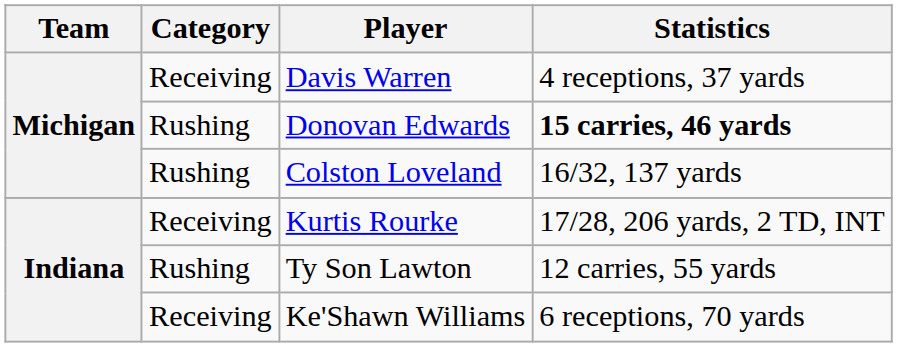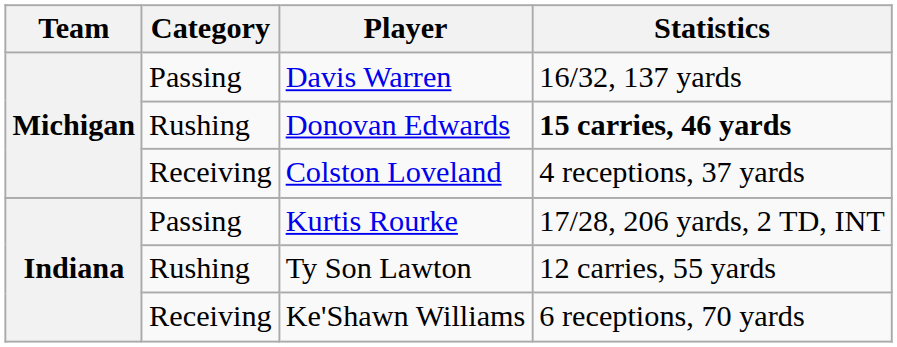Davis Warren | Category: Receiving -> Passing
Davis Warren | Statistics: 4 receptions, 37 yards -> 16/32, 137 yards
Colston Loveland | Category: Rushing -> Receiving
Colston Loveland | Statistics: 16/32, 137 yards -> 4 receptions, 37 yards
Kurtis Rourke | Category: Receiving -> Passing
